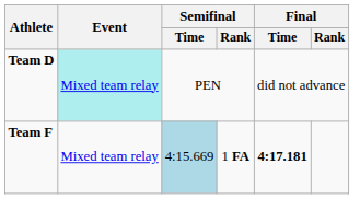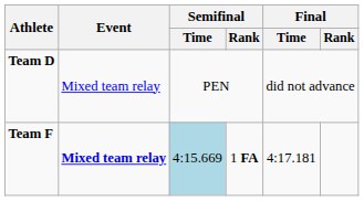Team D | Event: paleturquoise background -> no background
Team F | Event: normal -> bold
Team F | Final / Time: bold -> normal
